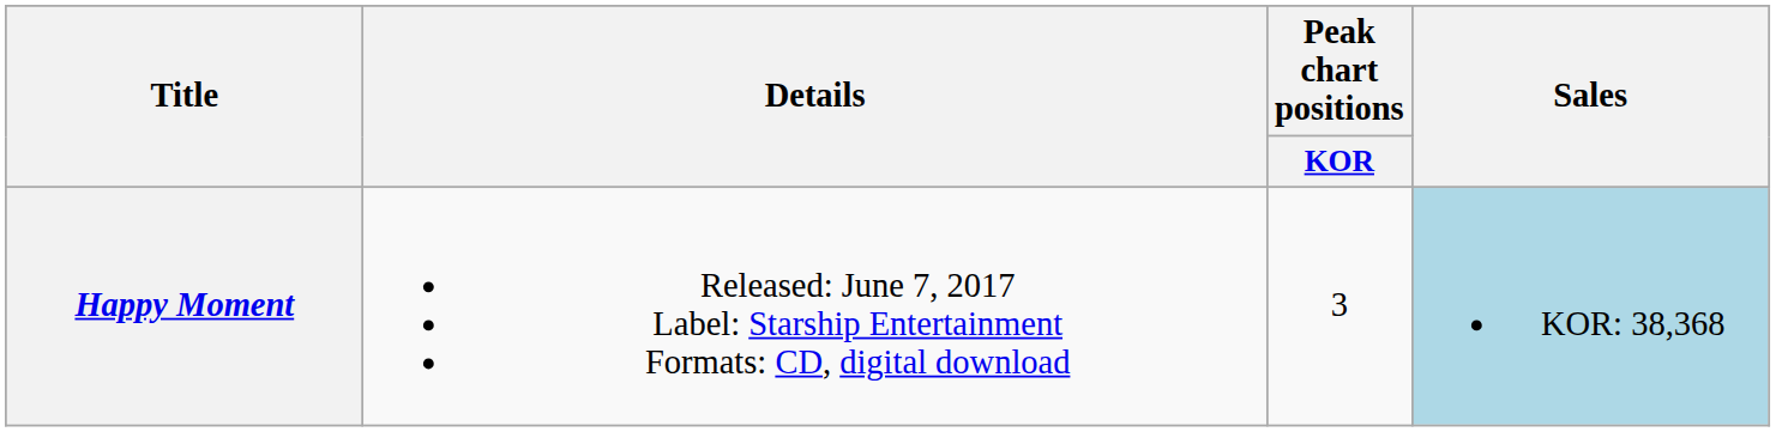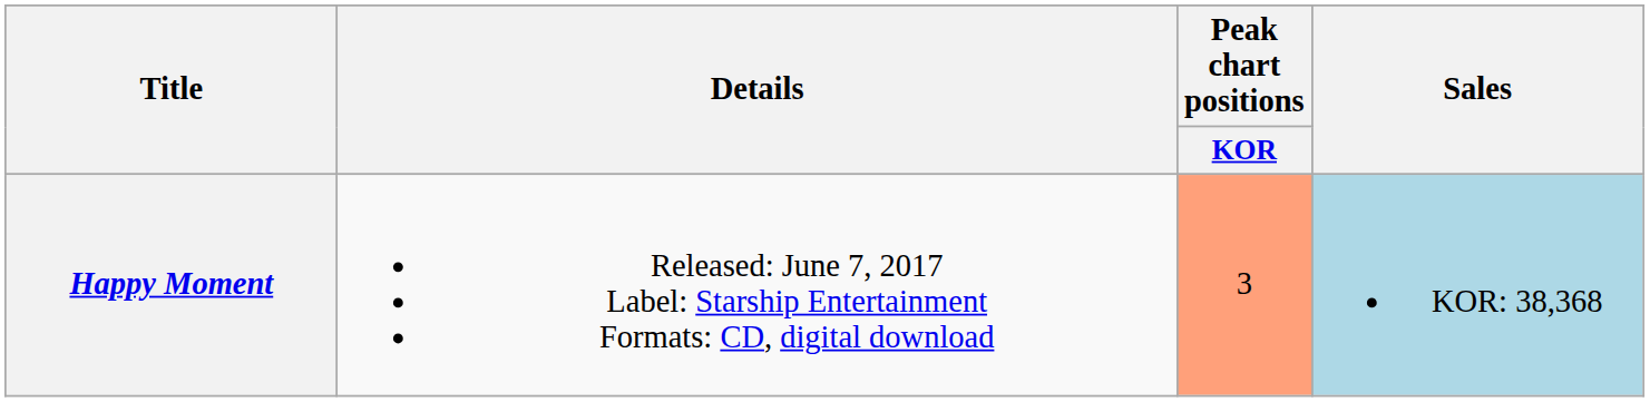Happy Moment | Peak chart positions / KOR: no background -> lightsalmon background
